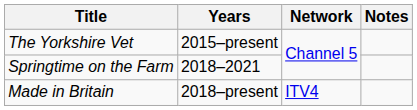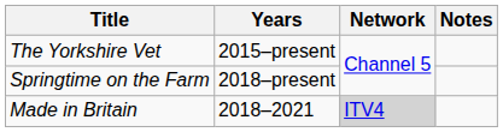Springtime on the Farm | Years: 2018–2021 -> 2018–present
Made in Britain | Years: 2018–present -> 2018–2021
Made in Britain | Network: no background -> lightgrey background
